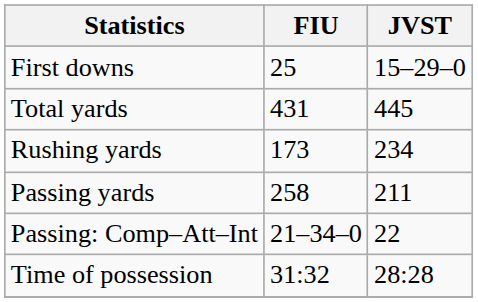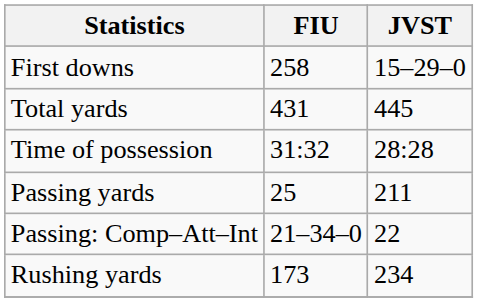First downs | FIU: 25 -> 258
rows swapped: Rushing yards <-> Time of possession
Passing yards | FIU: 258 -> 25
